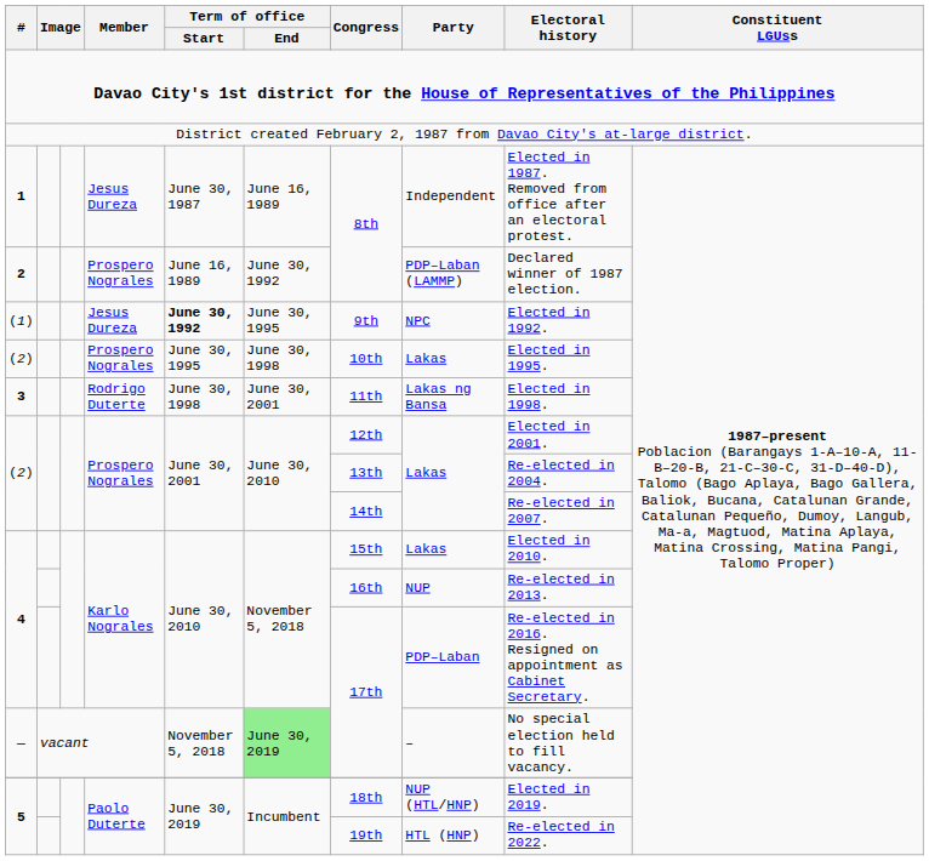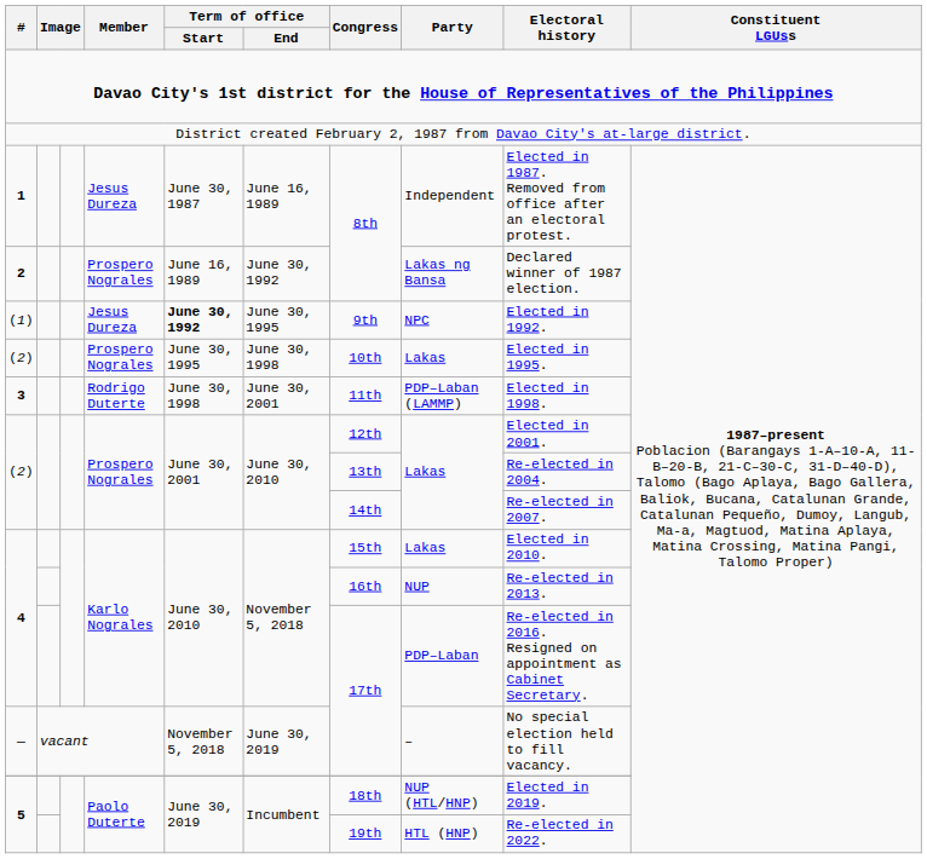2 | Party: PDP–Laban (LAMMP) -> Lakas ng Bansa
3 | Party: Lakas ng Bansa -> PDP–Laban (LAMMP)
— | Term of office / End: lightgreen background -> no background
